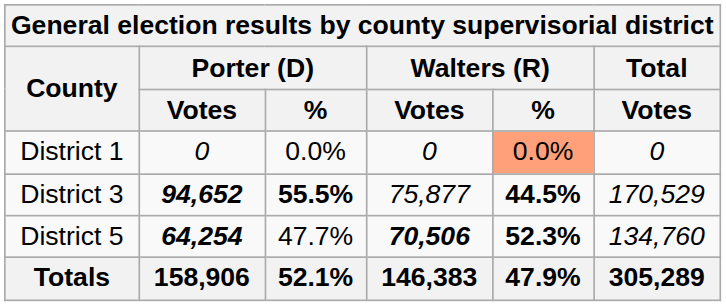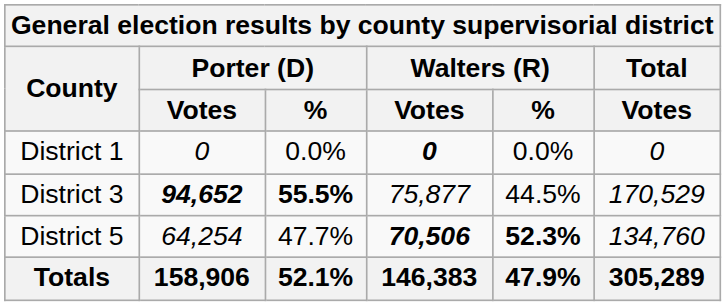District 1 | Walters (R) / Votes: normal -> bold
District 1 | Walters (R) / %: lightsalmon background -> no background
District 3 | Walters (R) / %: bold -> normal
District 5 | Porter (D) / Votes: bold -> normal
